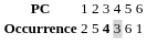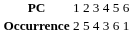Occurrence | column 4: bold -> normal
Occurrence | column 5: lightgrey background -> no background
